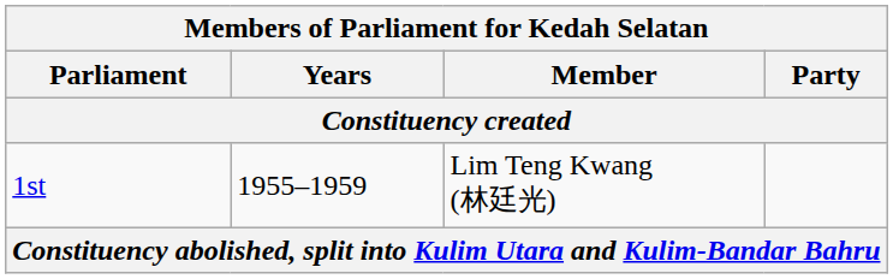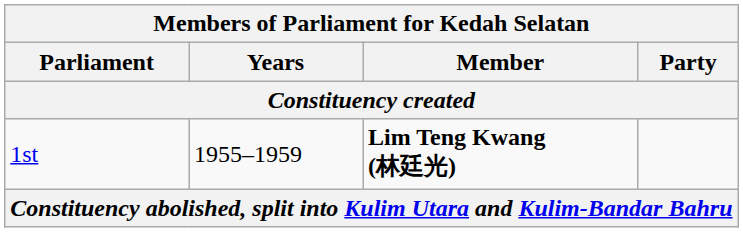1st | Member: normal -> bold
